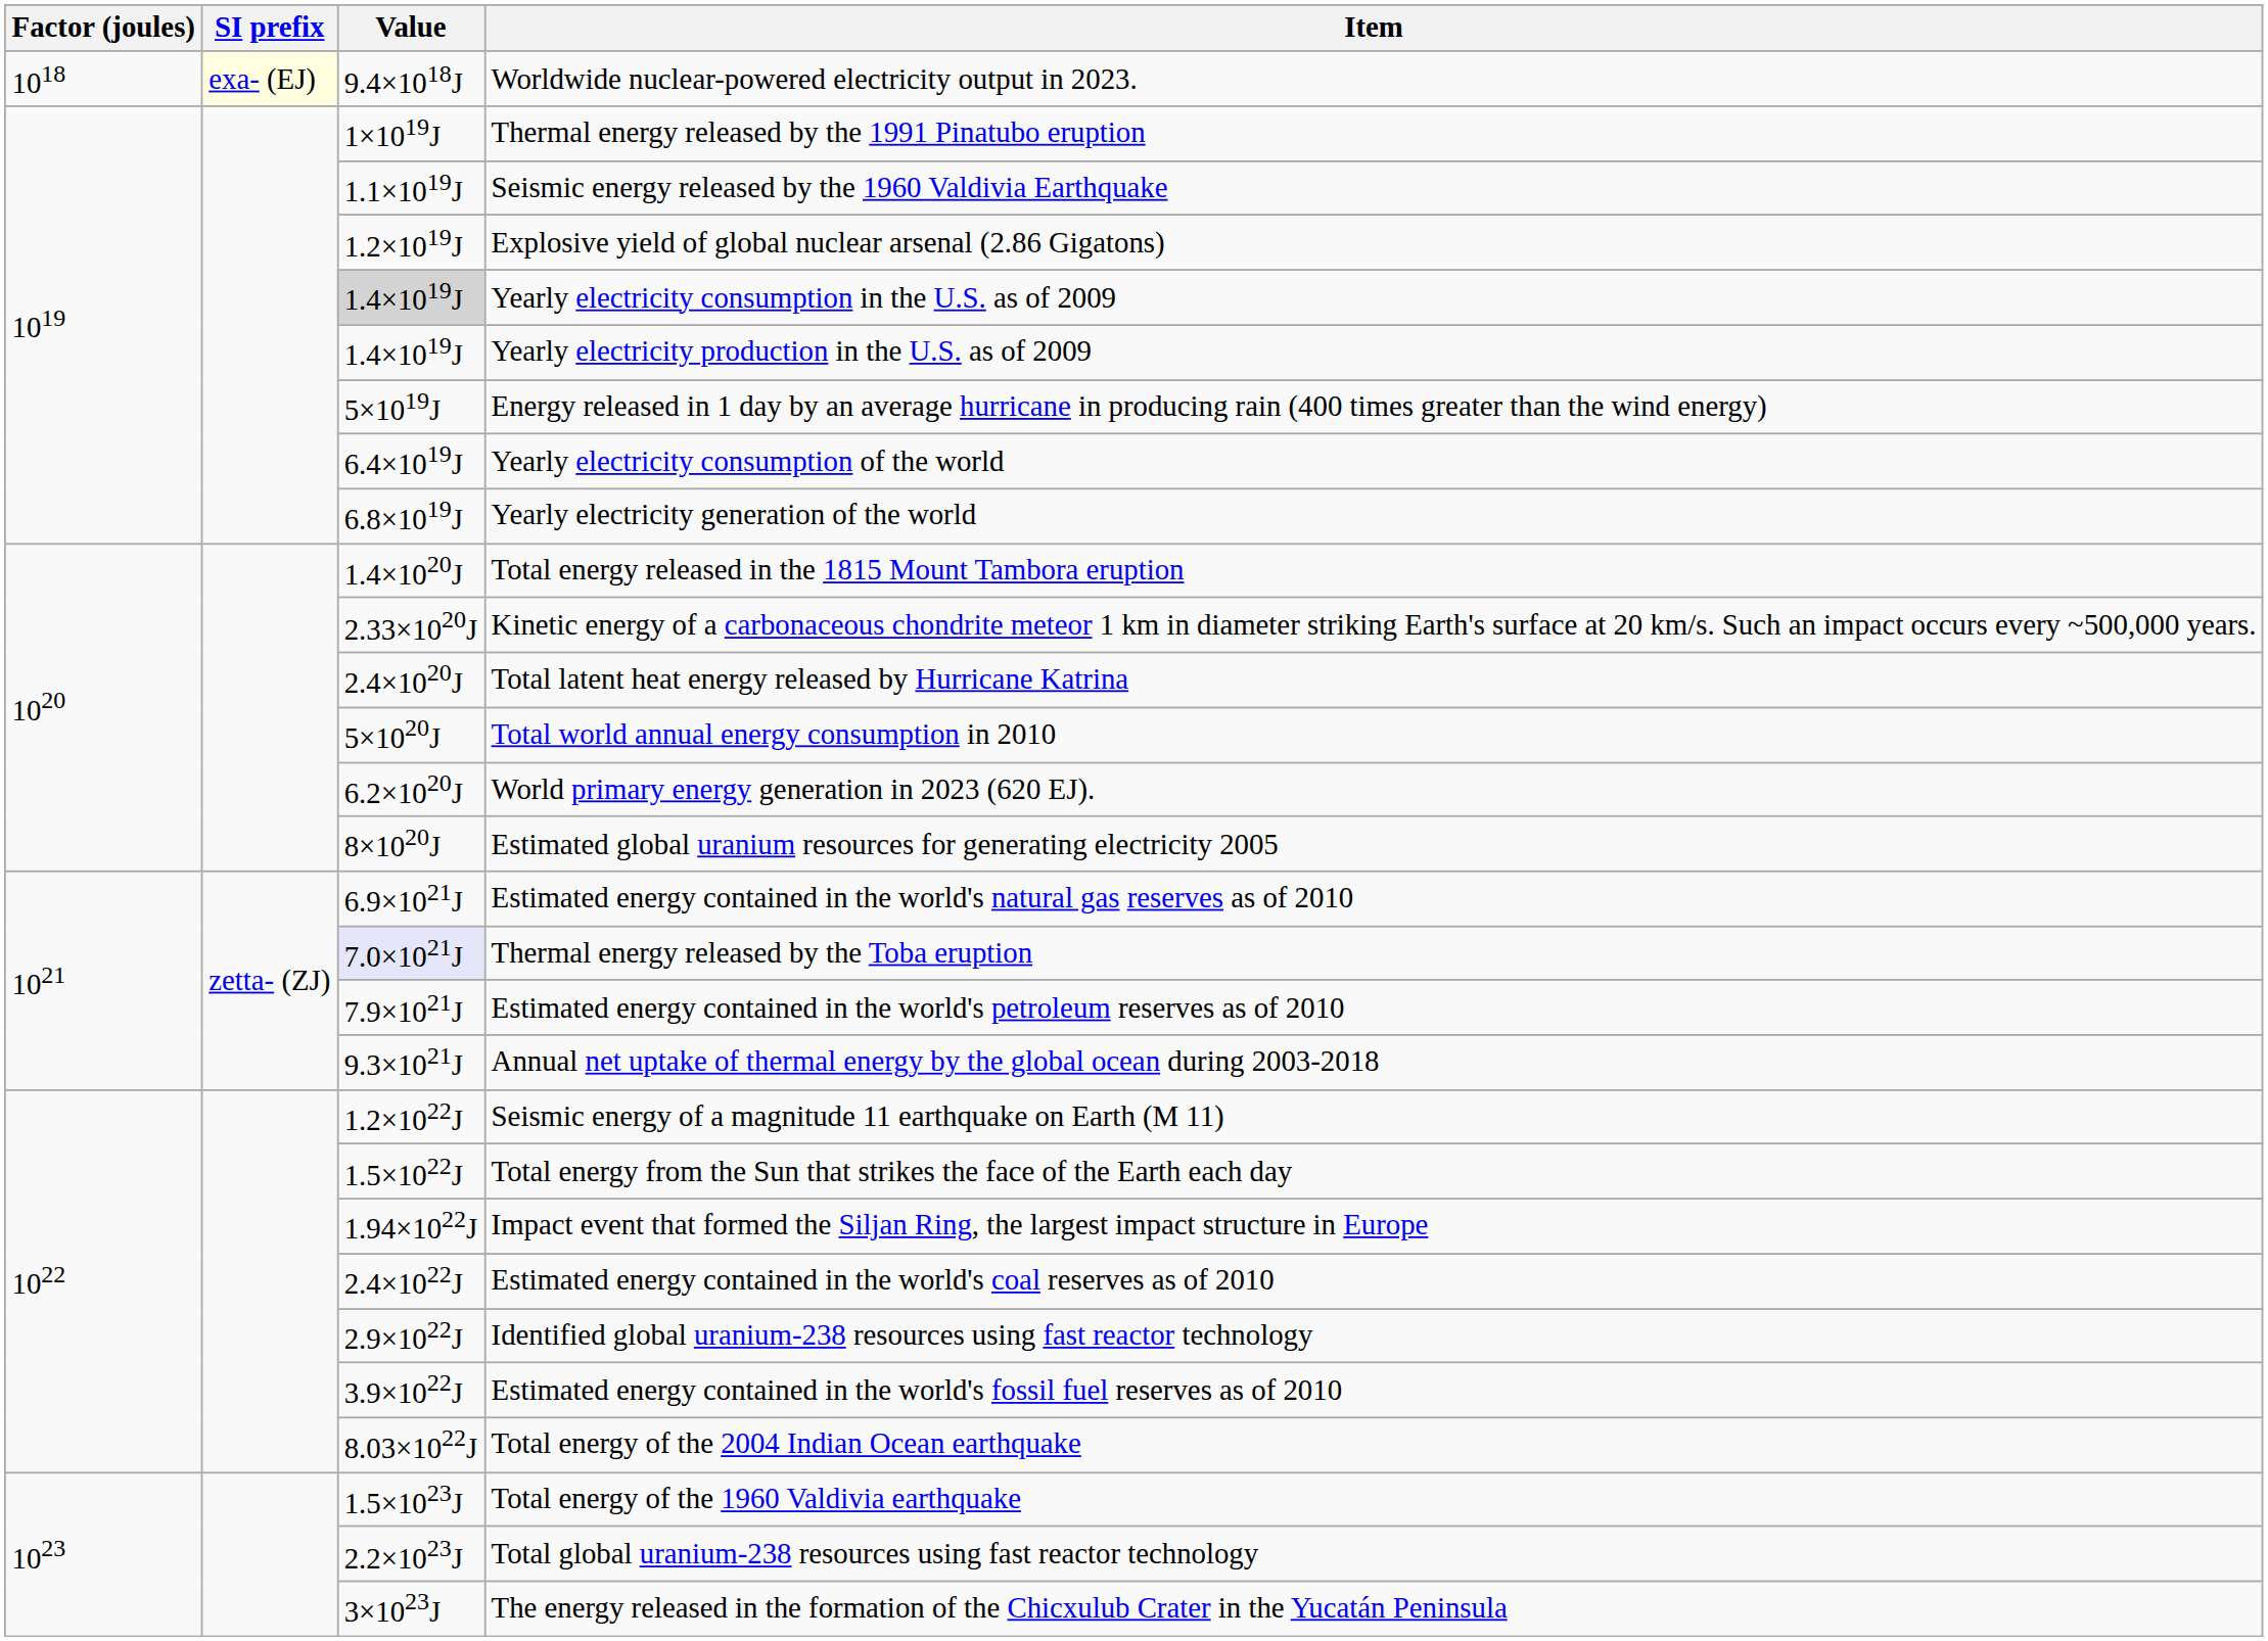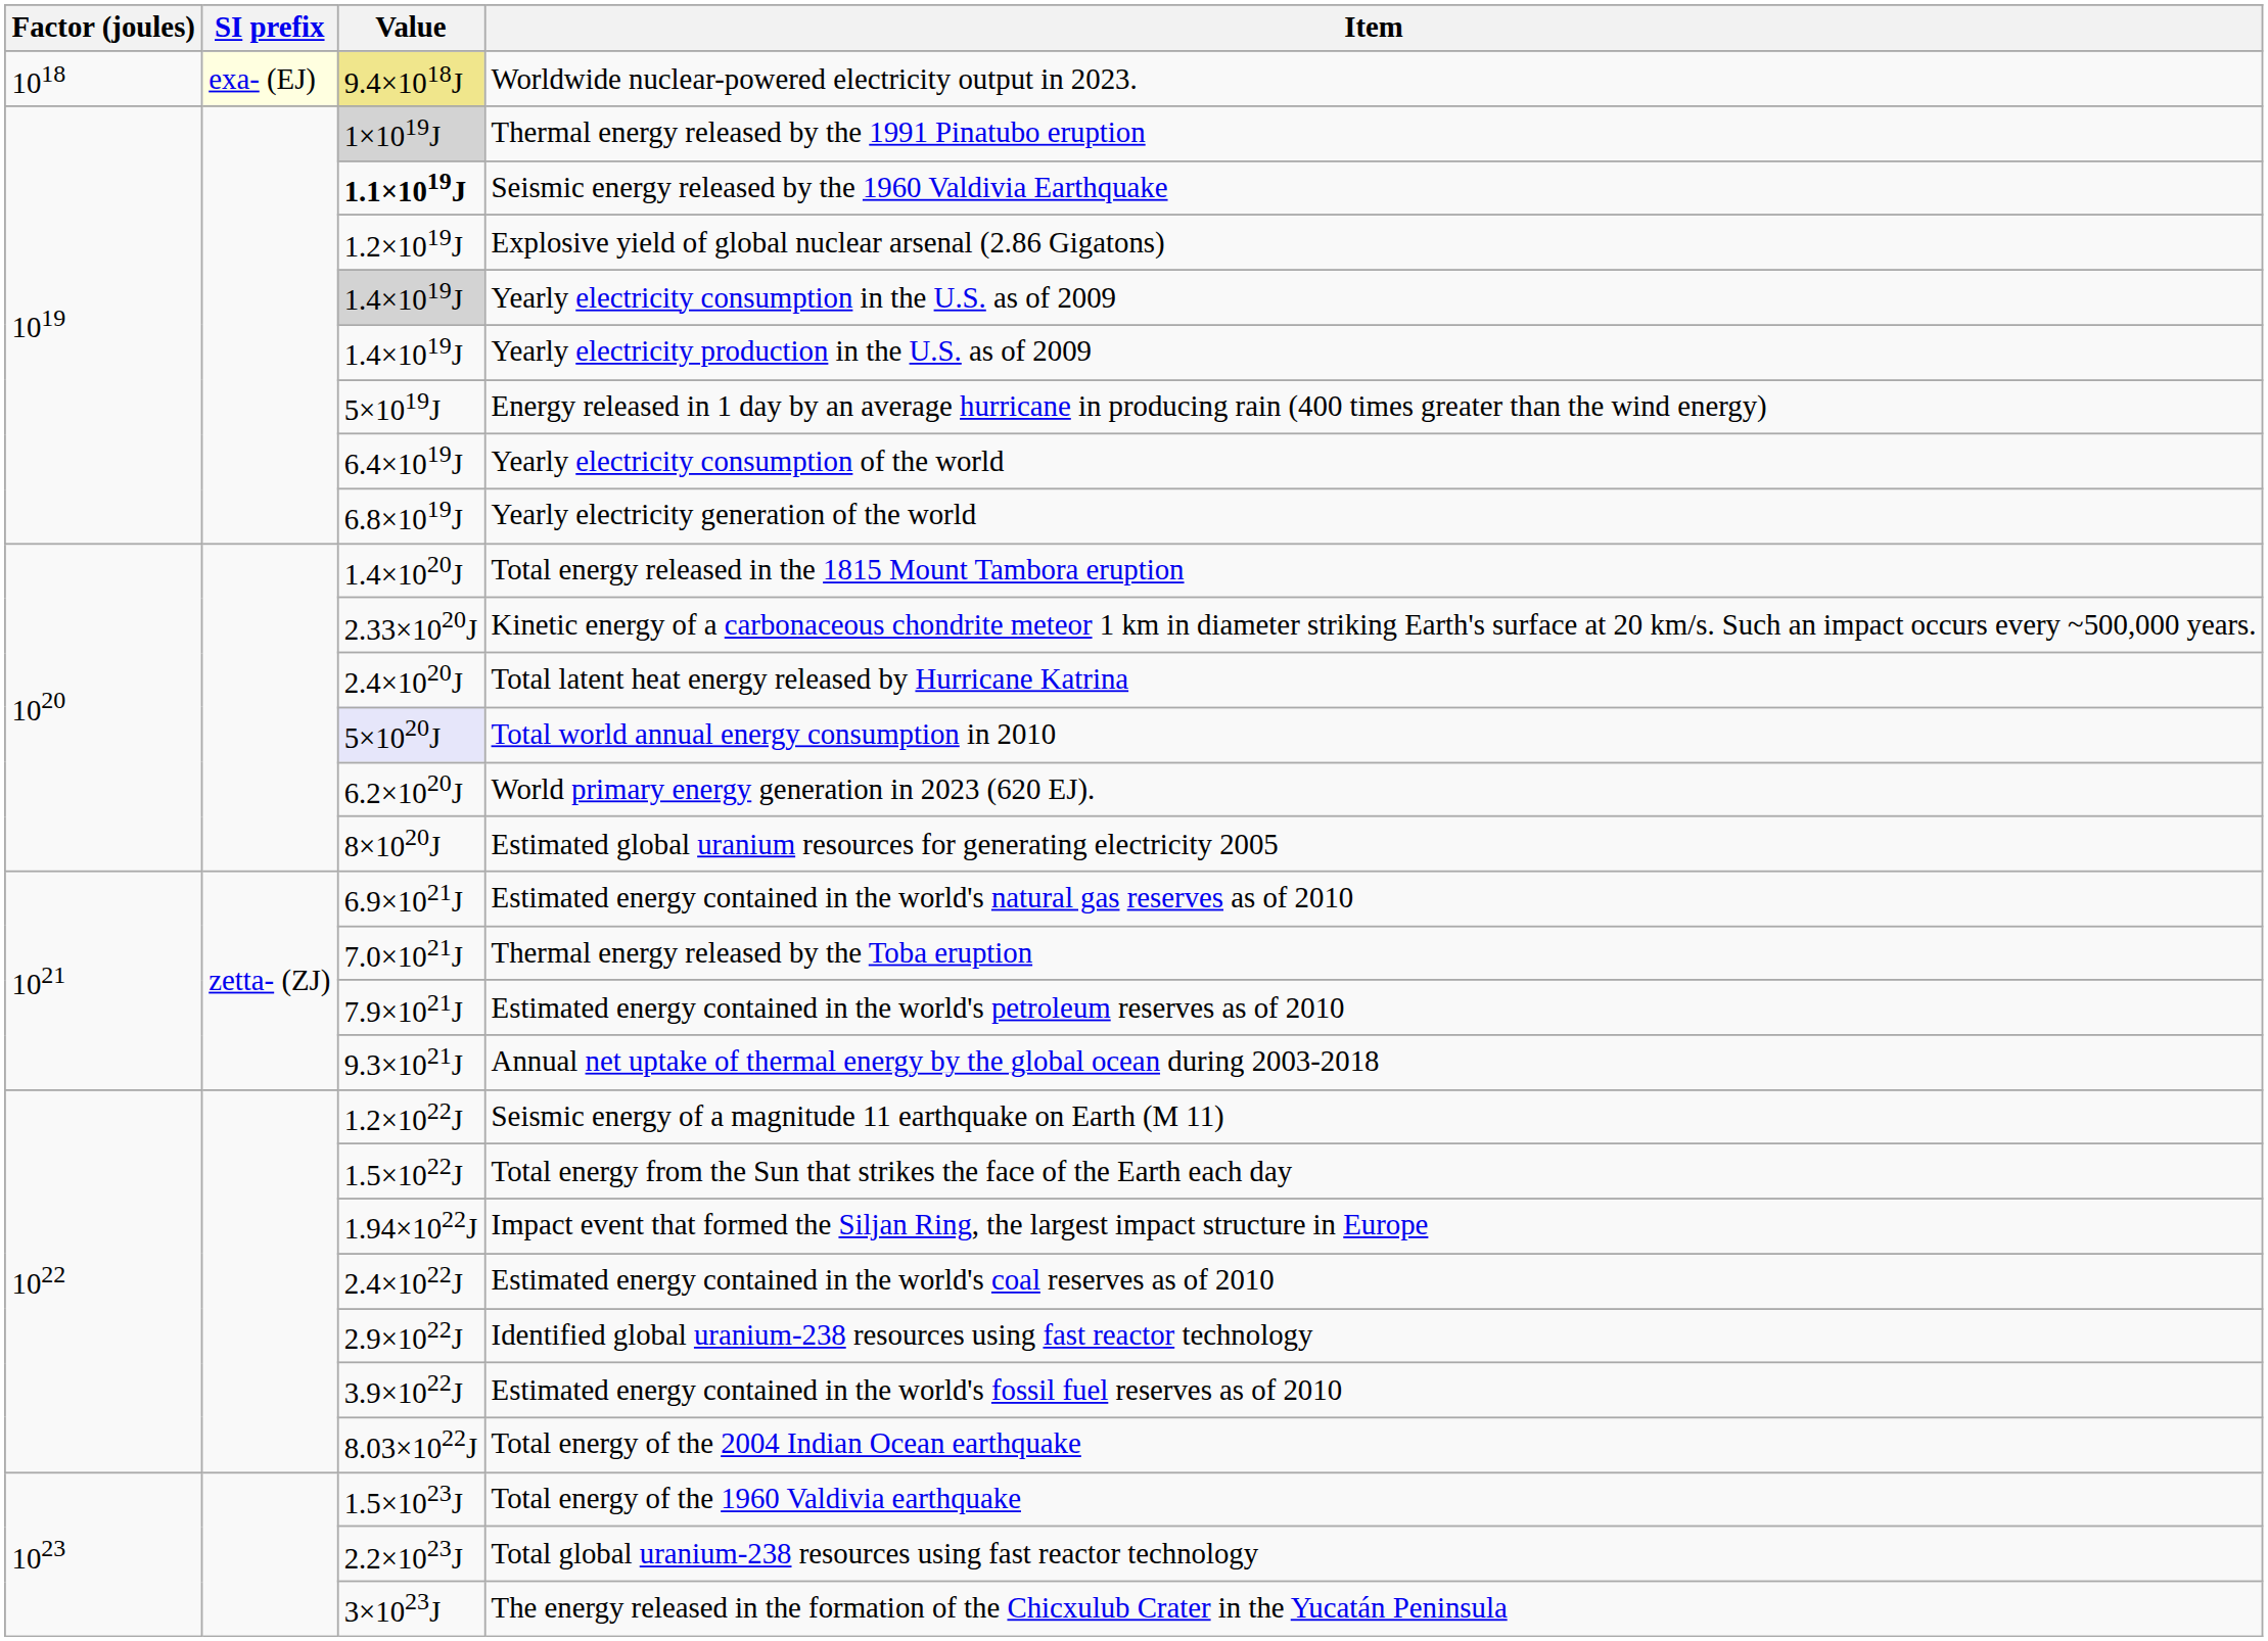Worldwide nuclear-powered electricity output in 2023. | Value: no background -> khaki background
Thermal energy released by the 1991 Pinatubo eruption | Value: no background -> lightgrey background
Seismic energy released by the 1960 Valdivia Earthquake | Value: normal -> bold
Total world annual energy consumption in 2010 | Value: no background -> lavender background
Thermal energy released by the Toba eruption | Value: lavender background -> no background
